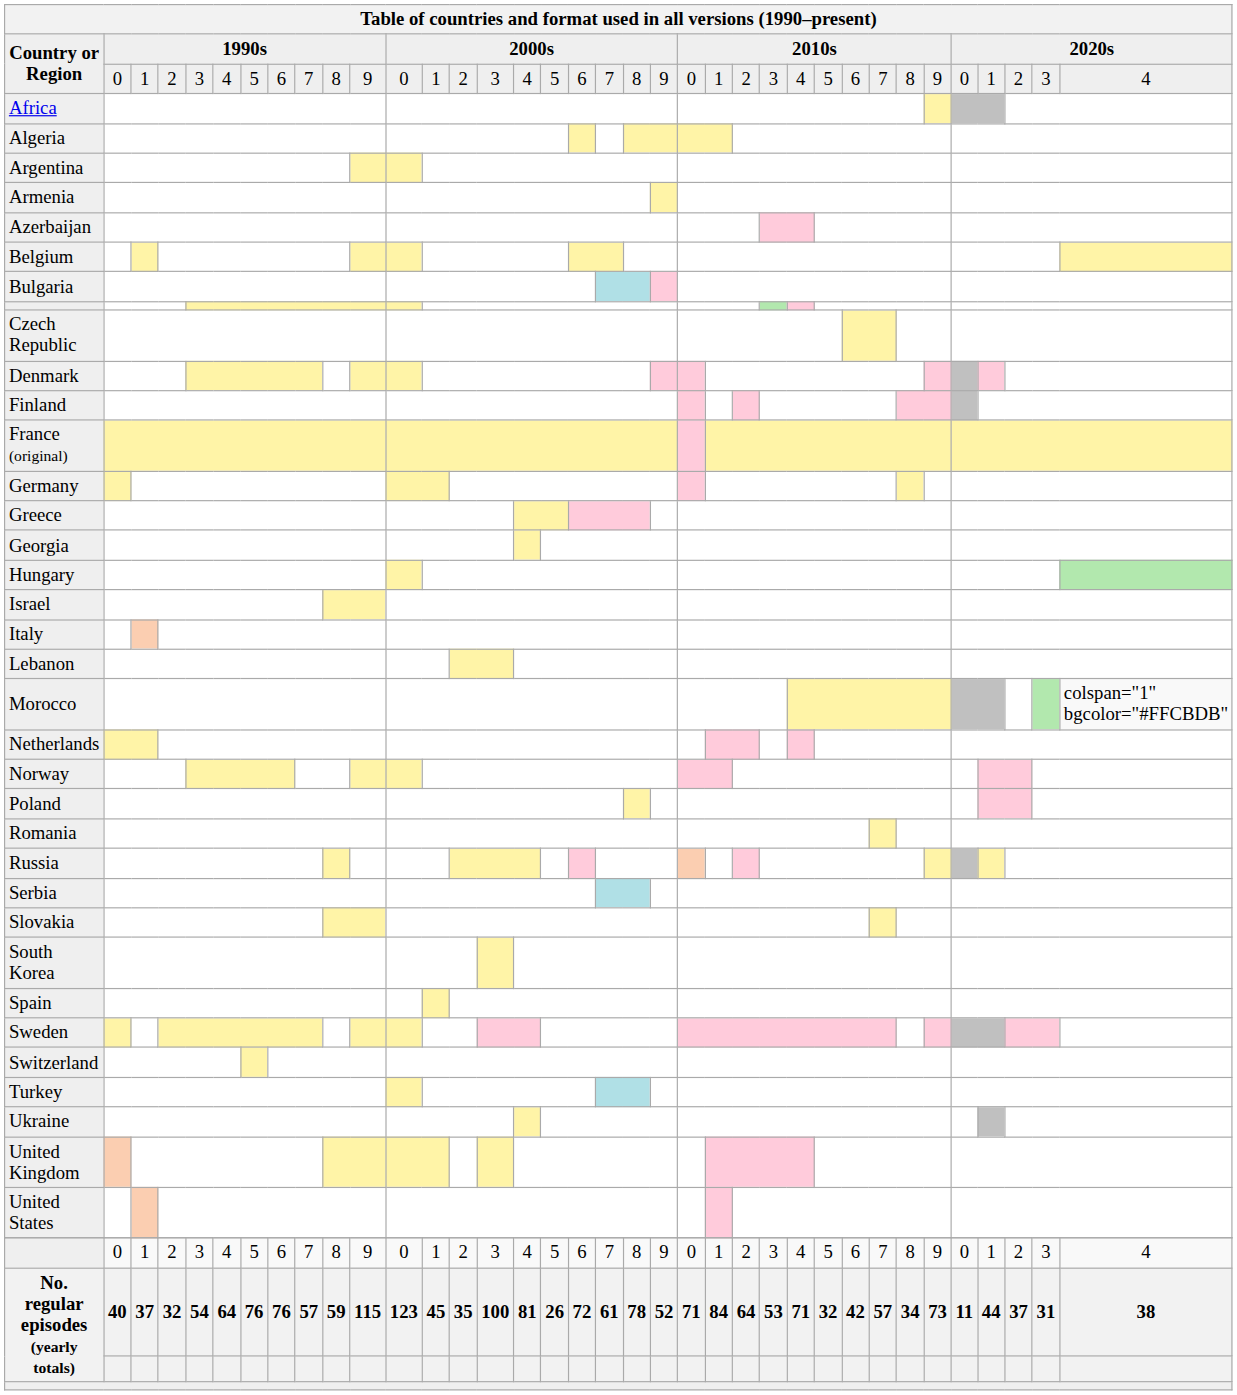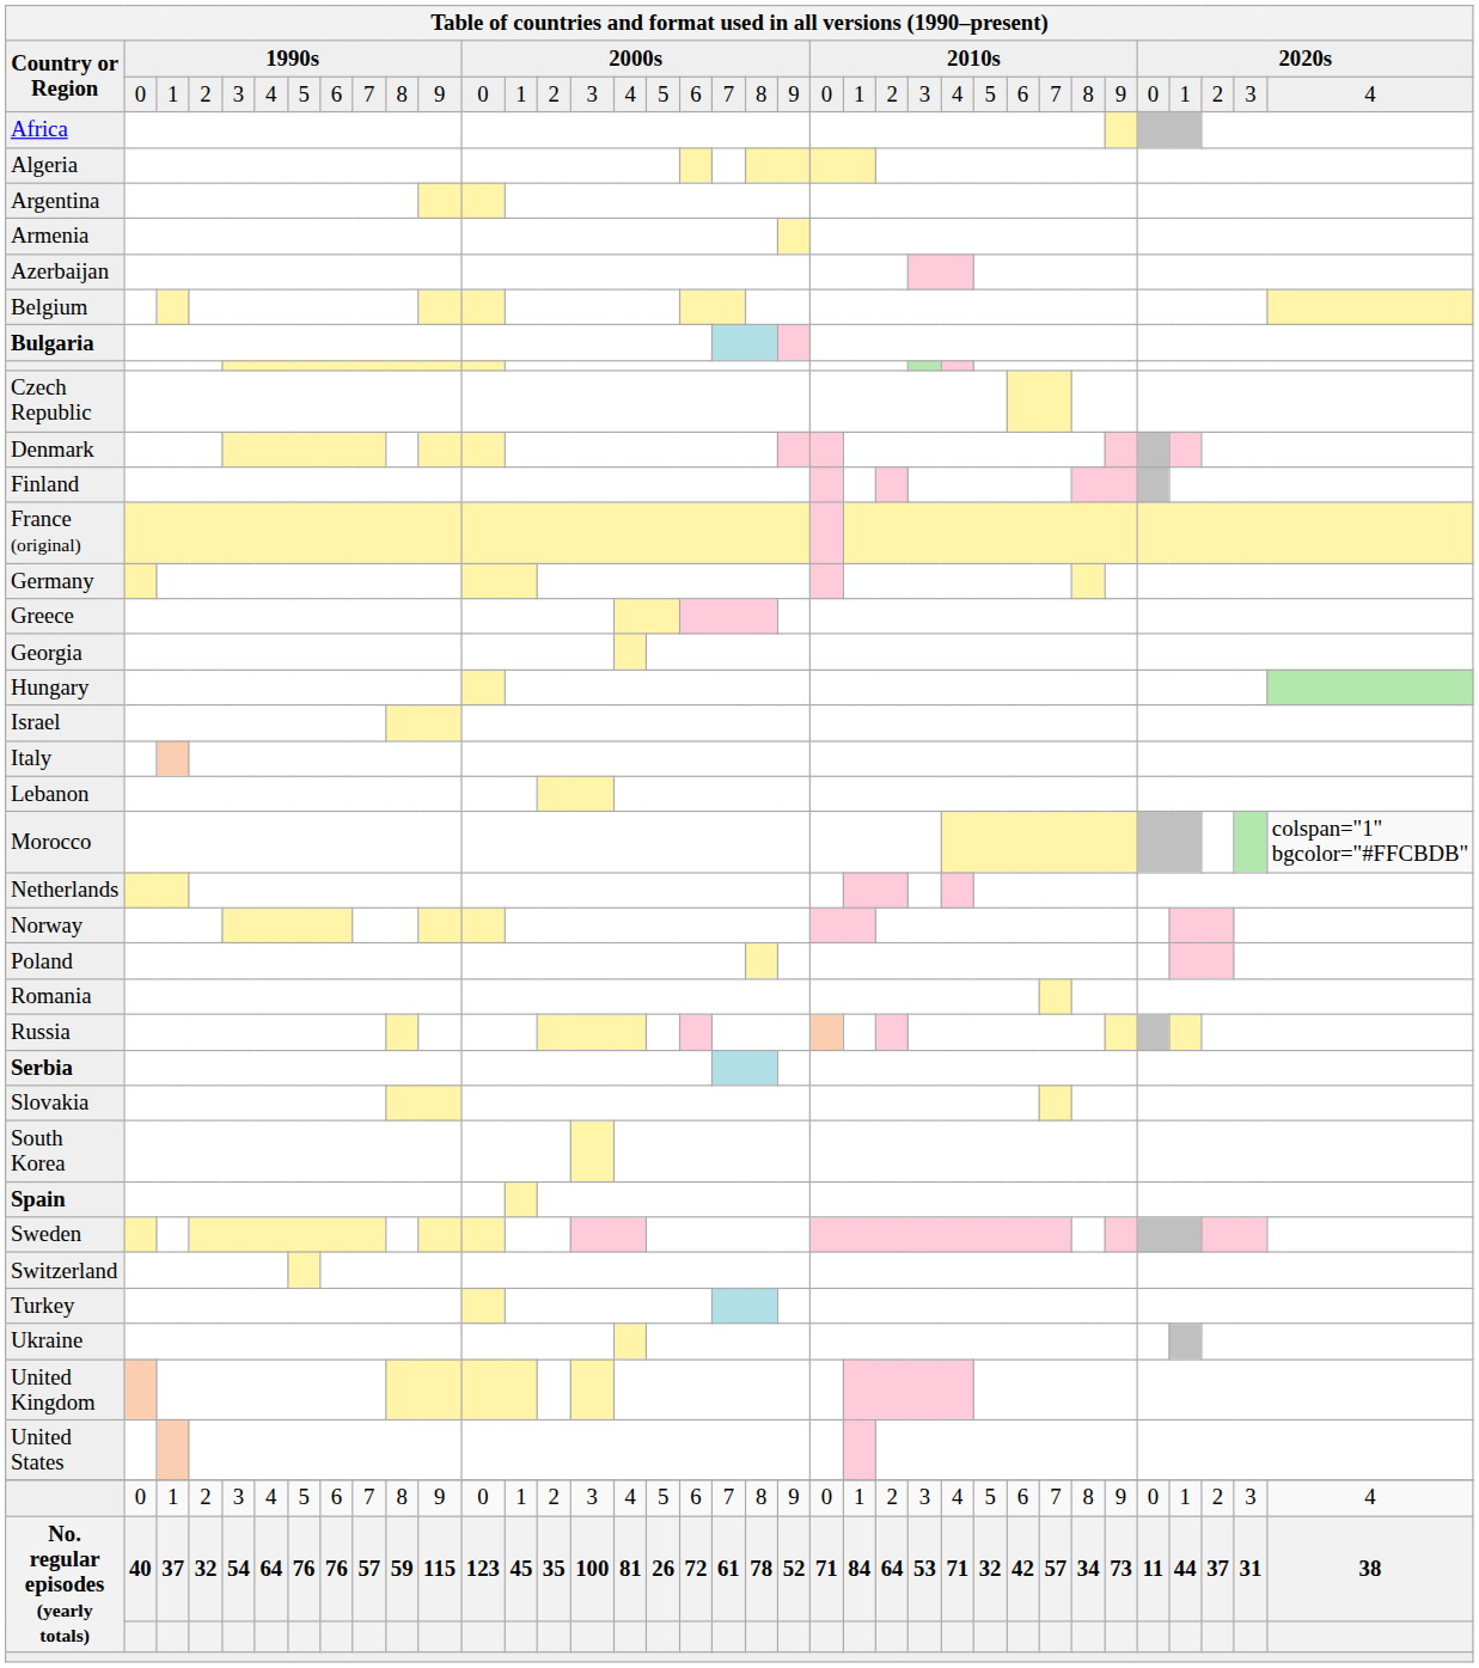Bulgaria | column 1: normal -> bold
Serbia | column 1: normal -> bold
Spain | column 1: normal -> bold
